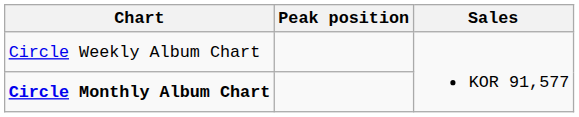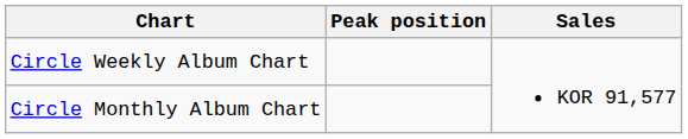Circle Monthly Album Chart | Chart: bold -> normal
